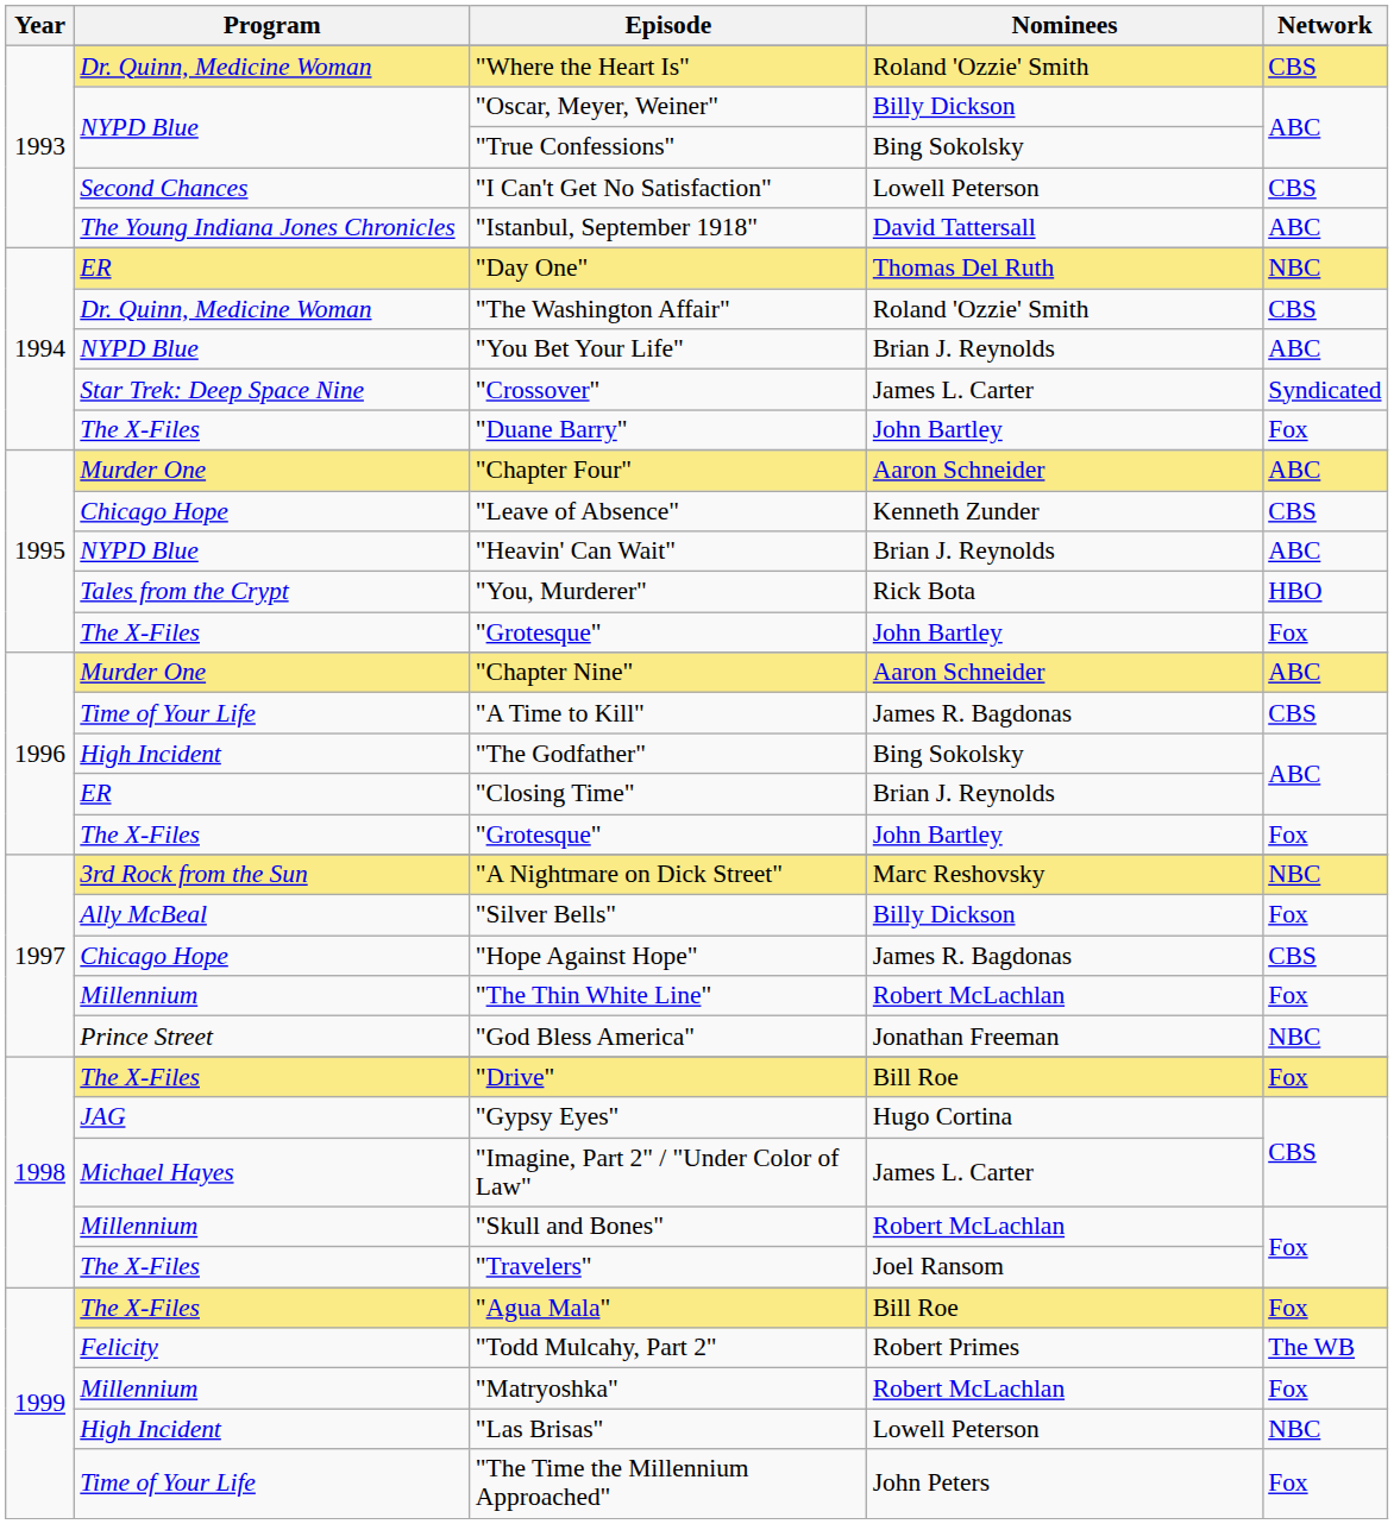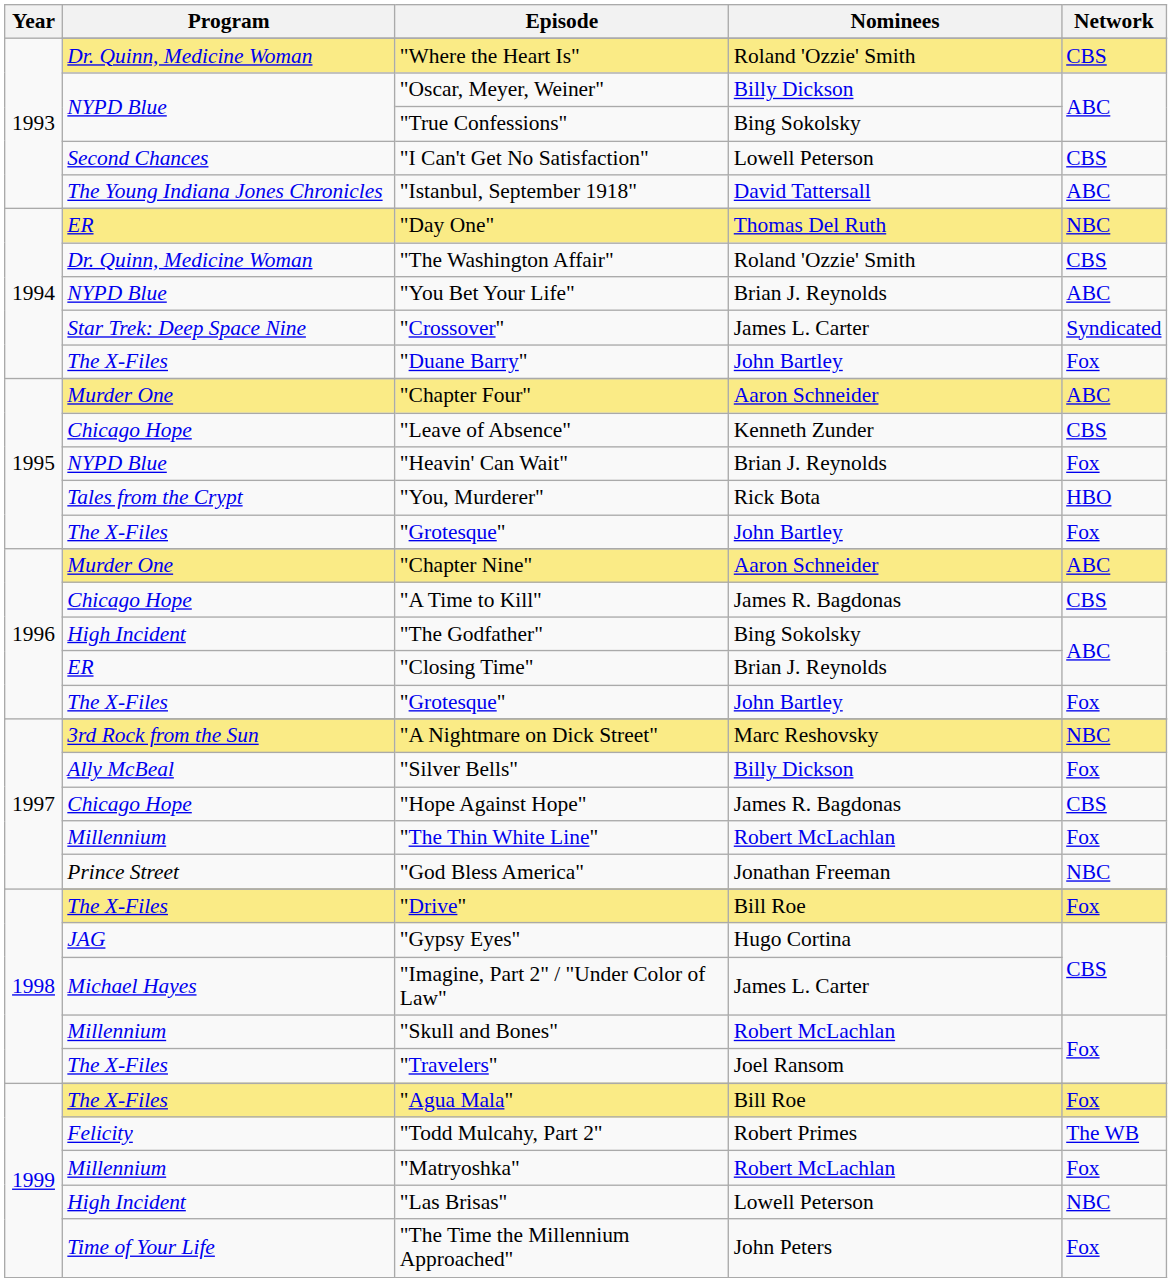"Heavin' Can Wait" | Network: ABC -> Fox
"A Time to Kill" | Program: Time of Your Life -> Chicago Hope
